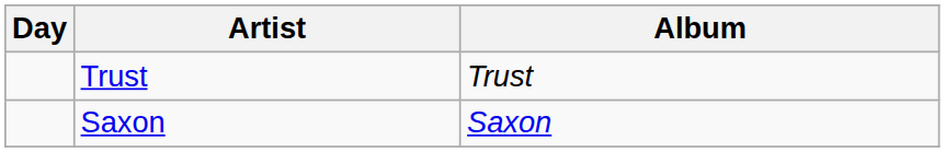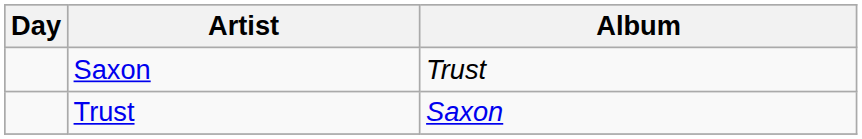row 2 | Artist: Trust -> Saxon
row 3 | Artist: Saxon -> Trust
